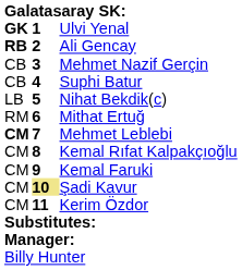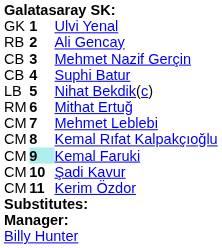Ulvi Yenal | column 1: bold -> normal
Ali Gencay | column 1: bold -> normal
Mehmet Leblebi | column 1: bold -> normal
Kemal Faruki | column 2: no background -> paleturquoise background
Şadi Kavur | column 2: khaki background -> no background
